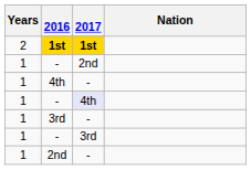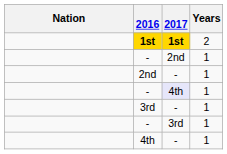columns swapped: Nation <-> Years
row 4 | 2016: 4th -> 2nd
row 8 | 2016: 2nd -> 4th
